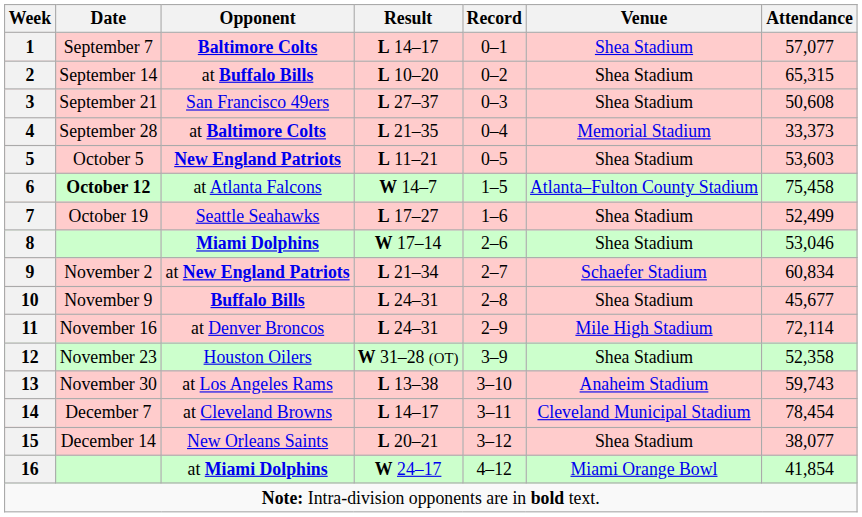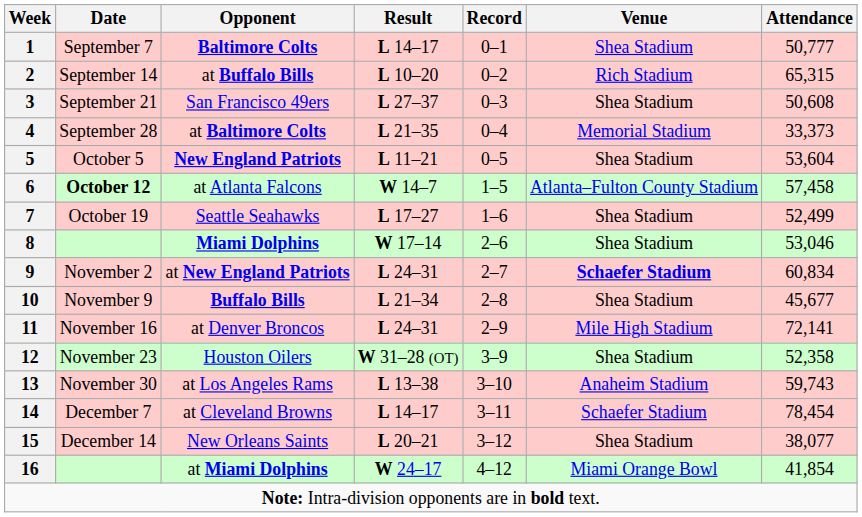1 | Attendance: 57,077 -> 50,777
2 | Venue: Shea Stadium -> Rich Stadium
5 | Attendance: 53,603 -> 53,604
6 | Attendance: 75,458 -> 57,458
9 | Result: L 21–34 -> L 24–31
9 | Venue: normal -> bold
10 | Result: L 24–31 -> L 21–34
11 | Attendance: 72,114 -> 72,141
14 | Venue: Cleveland Municipal Stadium -> Schaefer Stadium
